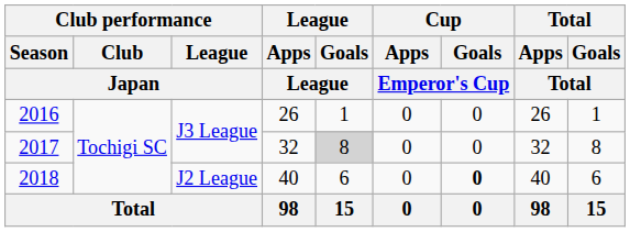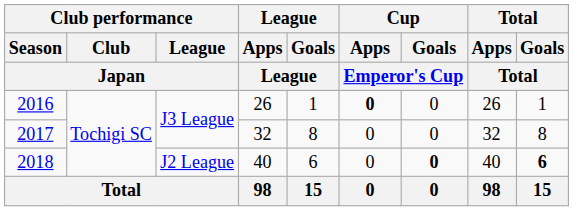2016 | Cup / Apps / Emperor's Cup: normal -> bold
2017 | League / Goals / League: lightgrey background -> no background
2018 | Total / Goals / Total: normal -> bold
